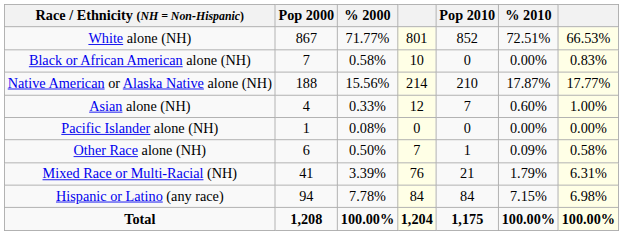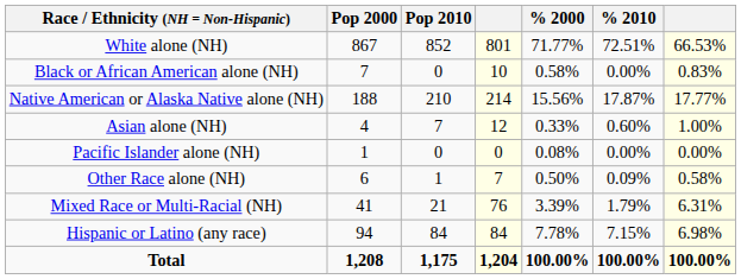columns swapped: Pop 2010 <-> % 2000
